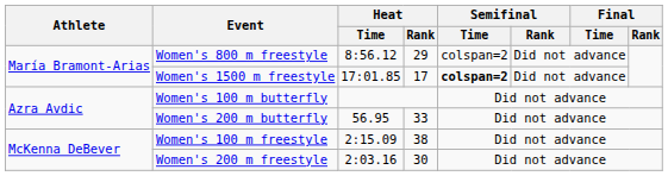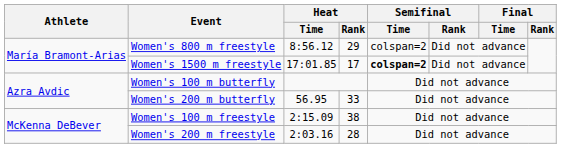Women's 200 m freestyle | Heat / Rank: 30 -> 28
